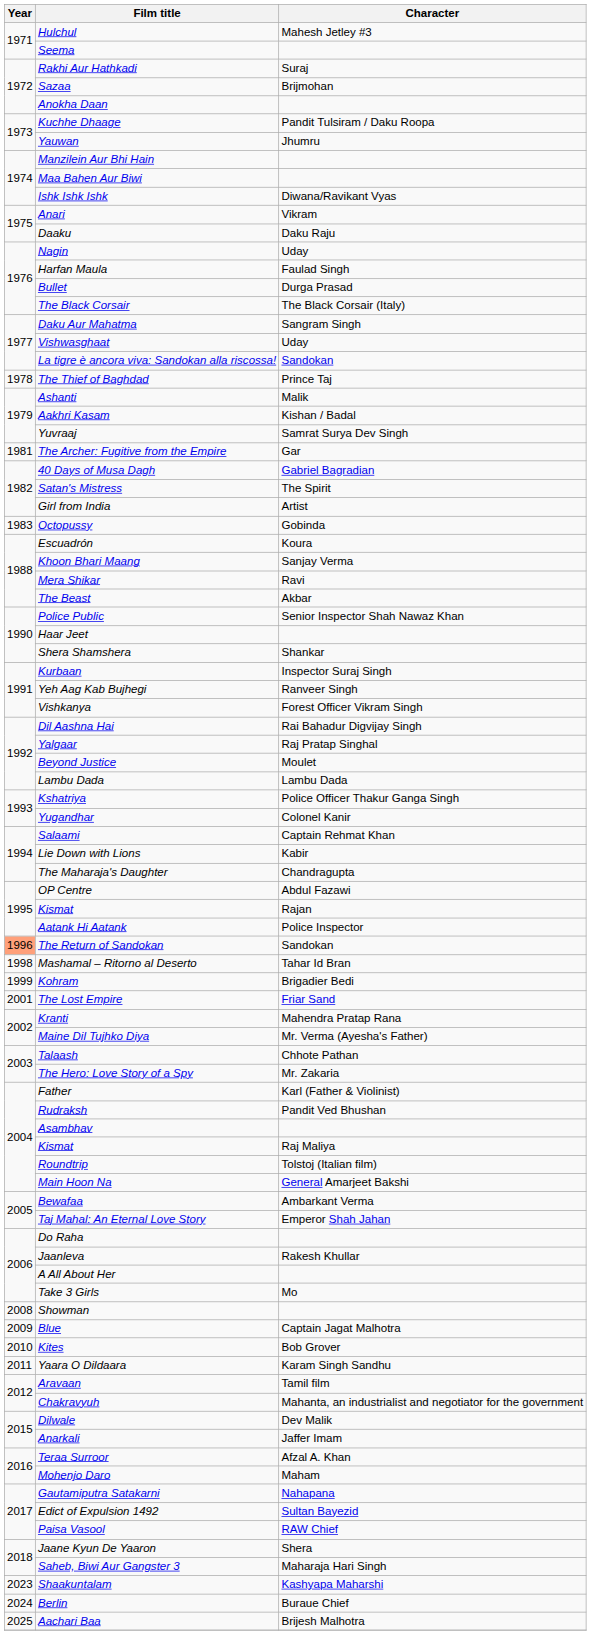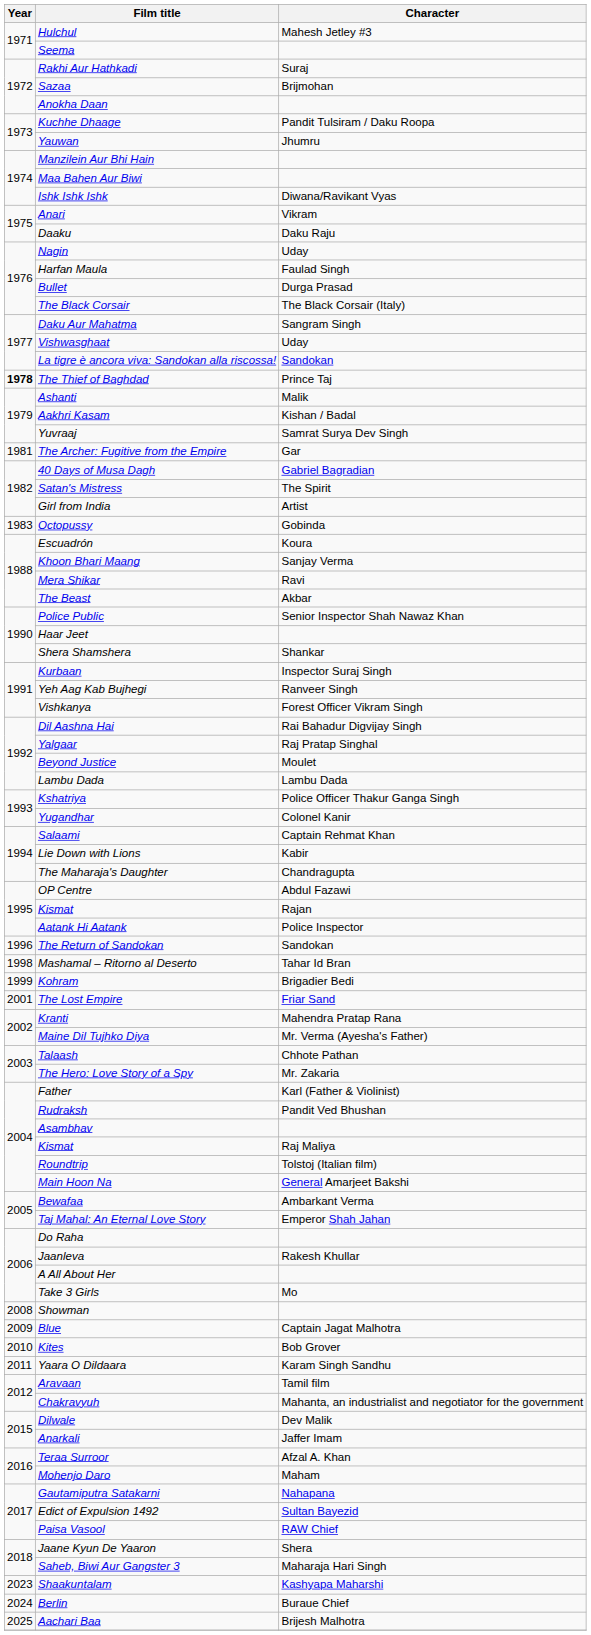The Thief of Baghdad | Year: normal -> bold
The Return of Sandokan | Year: lightsalmon background -> no background
